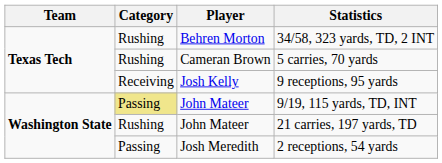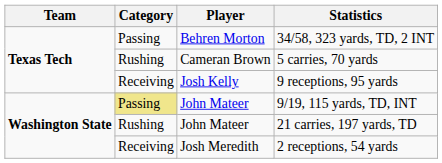34/58, 323 yards, TD, 2 INT | Category: Rushing -> Passing
2 receptions, 54 yards | Category: Passing -> Receiving
